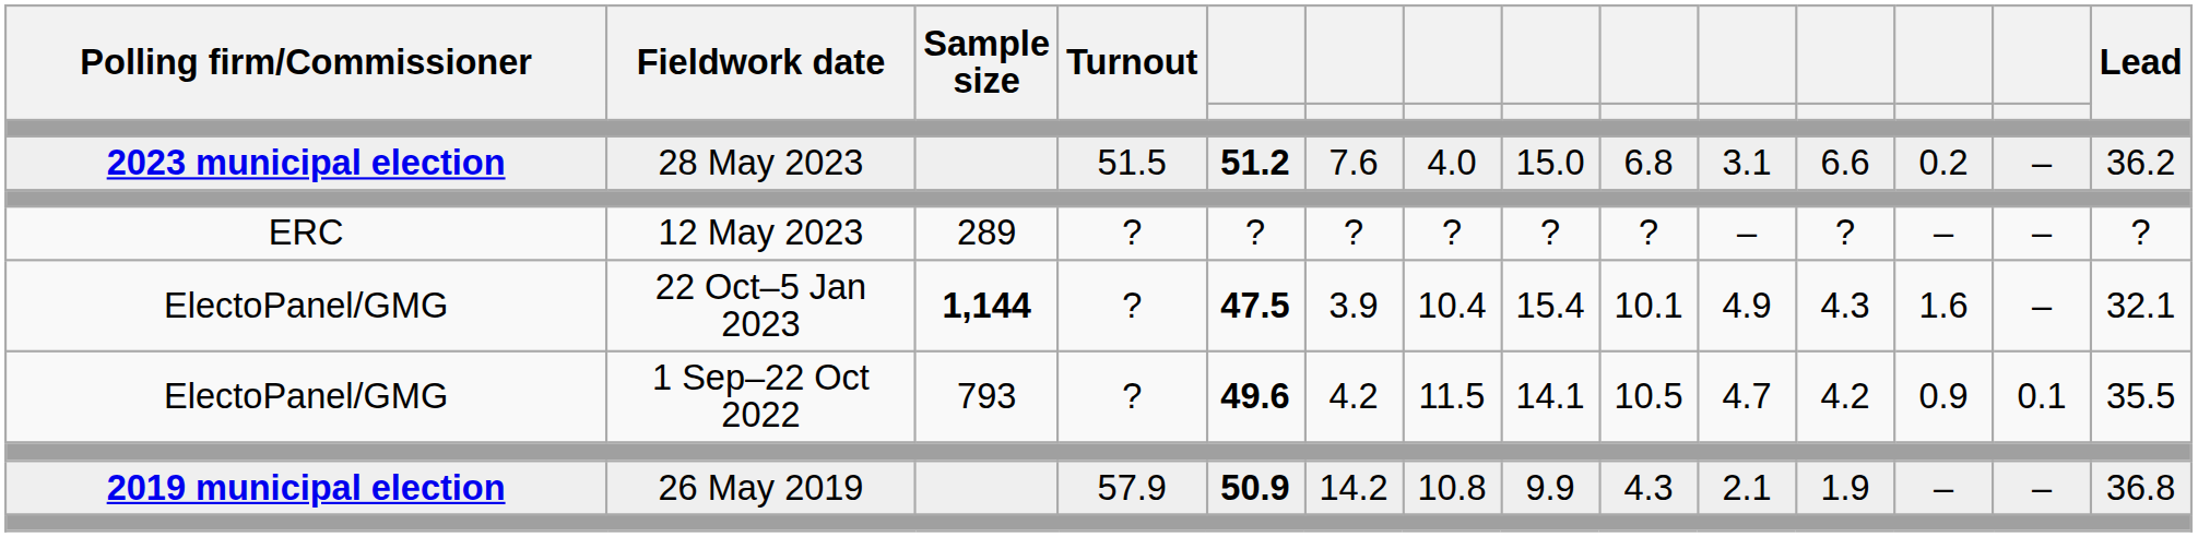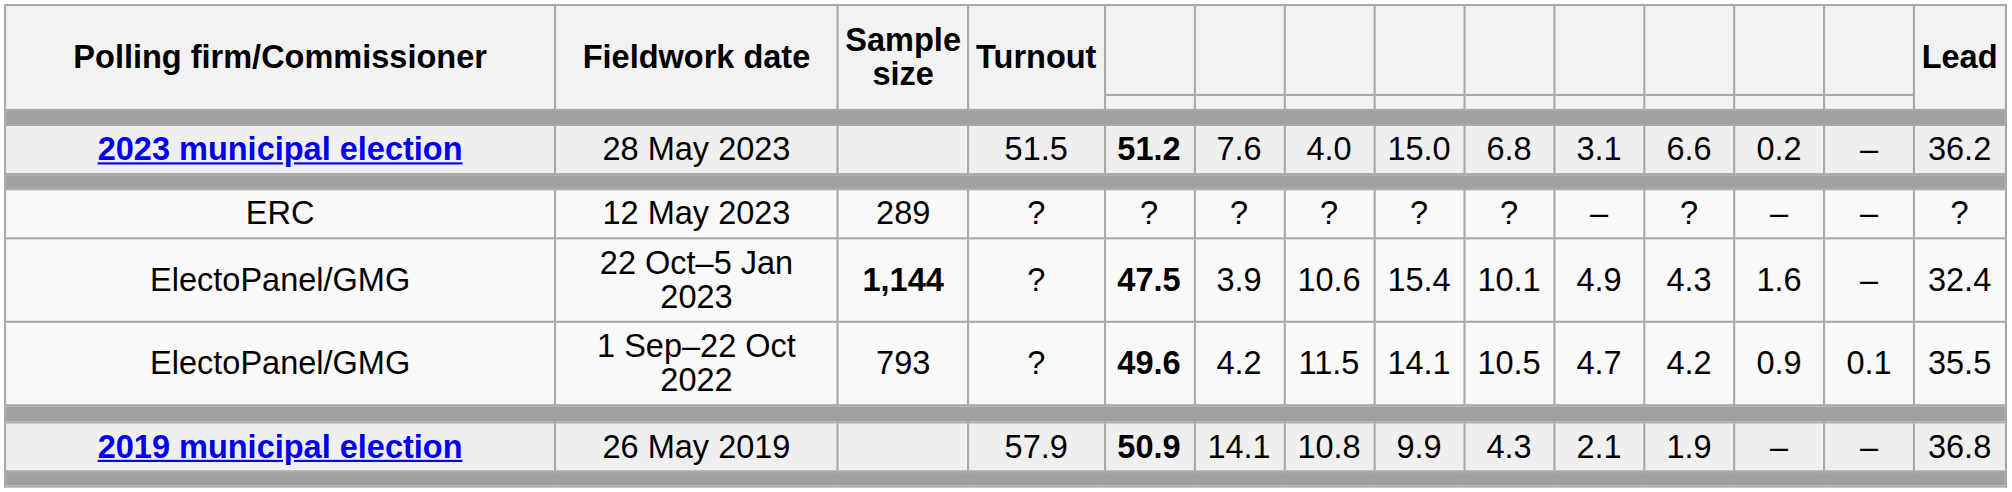22 Oct–5 Jan 2023 | column 7: 10.4 -> 10.6
22 Oct–5 Jan 2023 | Lead: 32.1 -> 32.4
26 May 2019 | column 6: 14.2 -> 14.1
